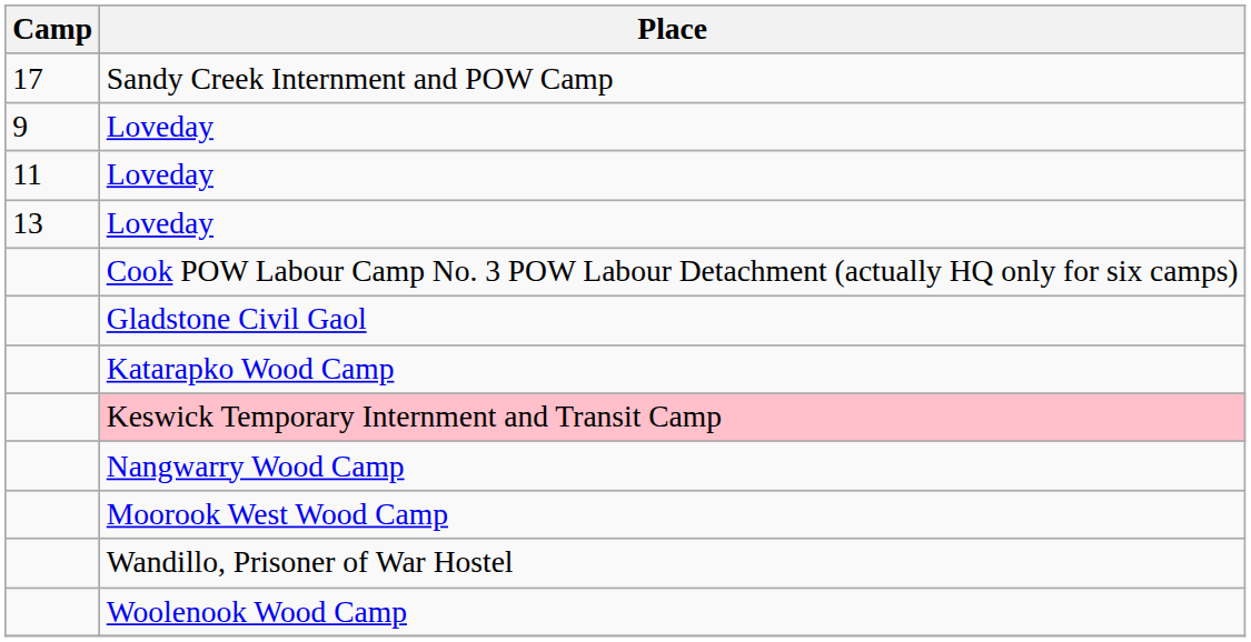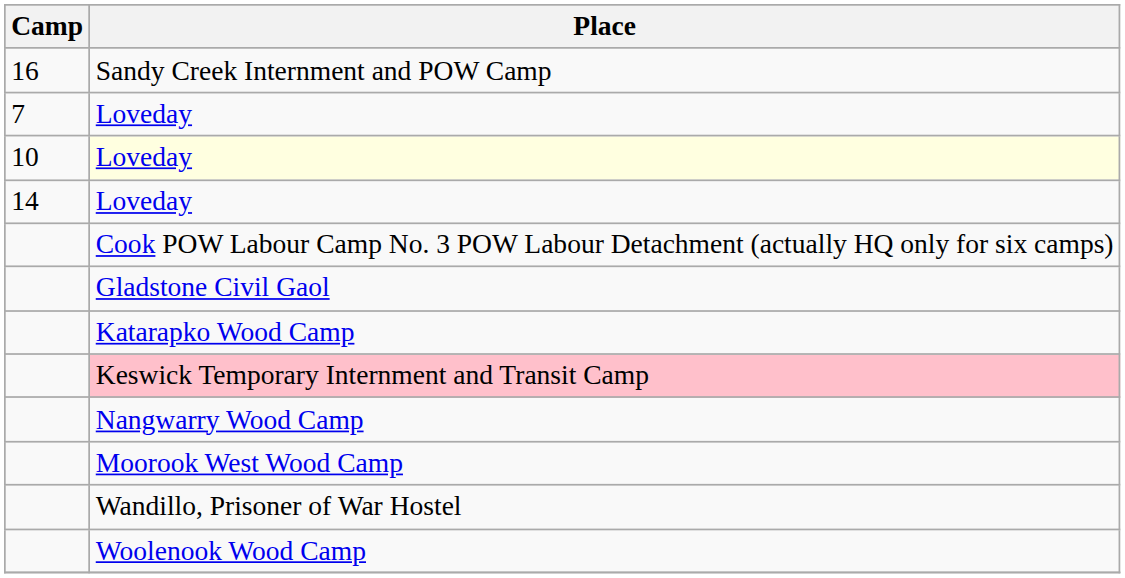row 2 | Camp: 17 -> 16
row 3 | Camp: 9 -> 7
row 4 | Camp: 11 -> 10
row 4 | Place: no background -> lightyellow background
row 5 | Camp: 13 -> 14
